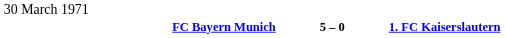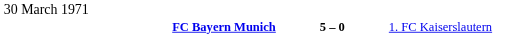FC Bayern Munich | column 3: bold -> normal
